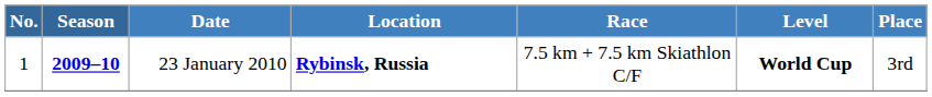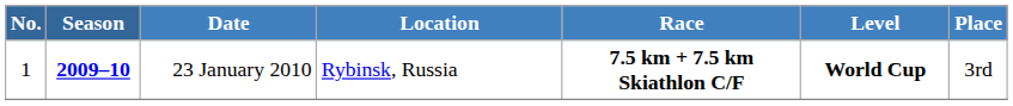23 January 2010 | Location: bold -> normal
23 January 2010 | Race: normal -> bold
